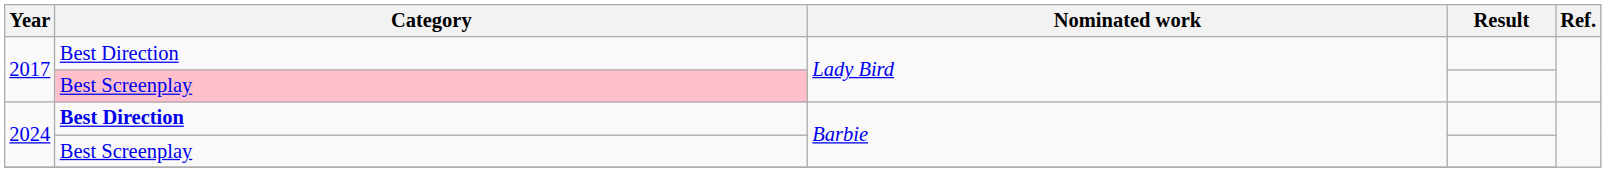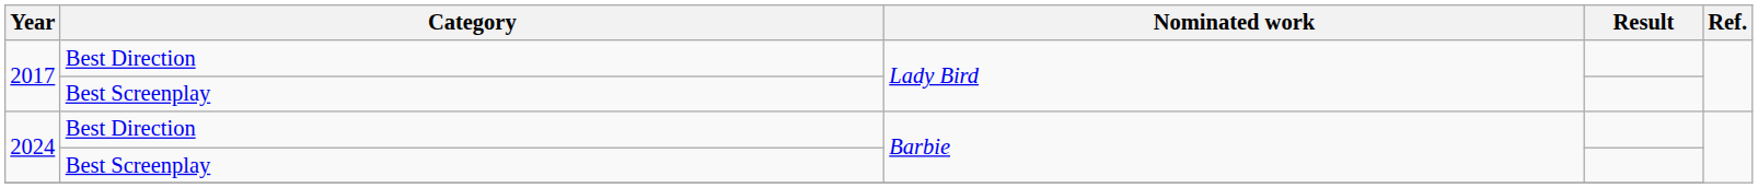2017 / Best Screenplay | Category: pink background -> no background
2024 / Best Direction | Category: bold -> normal
